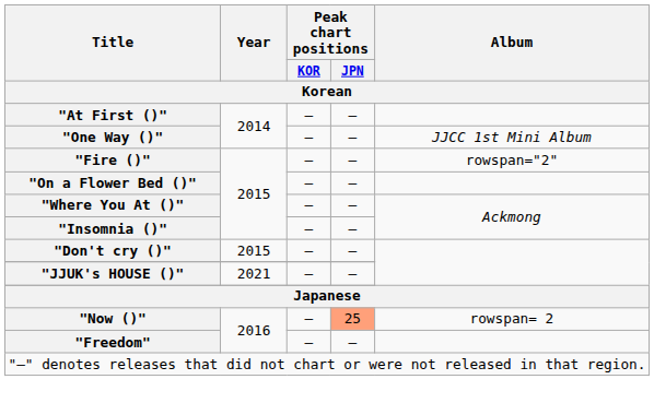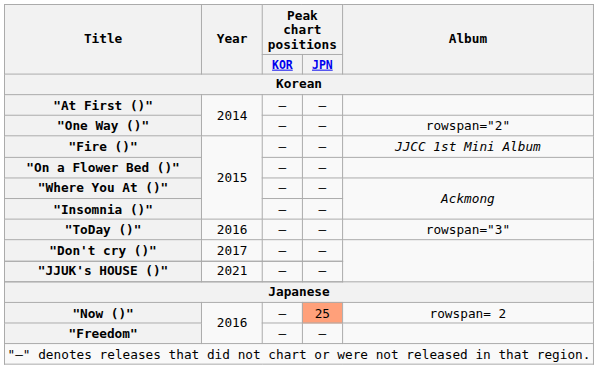"One Way ()" | Album: JJCC 1st Mini Album -> rowspan="2"
"Fire ()" | Album: rowspan="2" -> JJCC 1st Mini Album
+ row: "ToDay ()" | 2016 | — | — | rowspan="3"
"Don't cry ()" | Year: 2015 -> 2017
